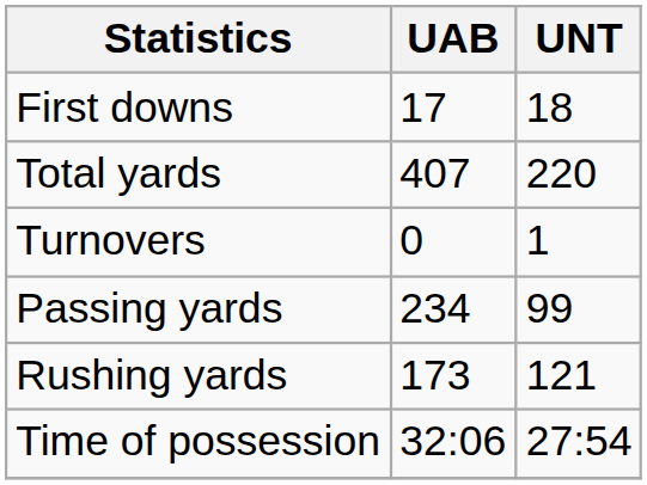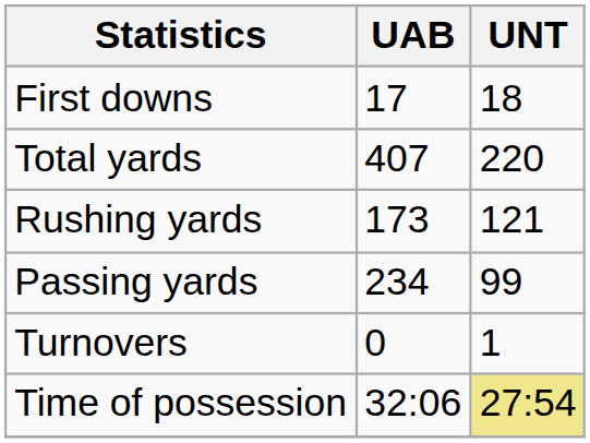rows swapped: Rushing yards <-> Turnovers
Time of possession | UNT: no background -> khaki background
